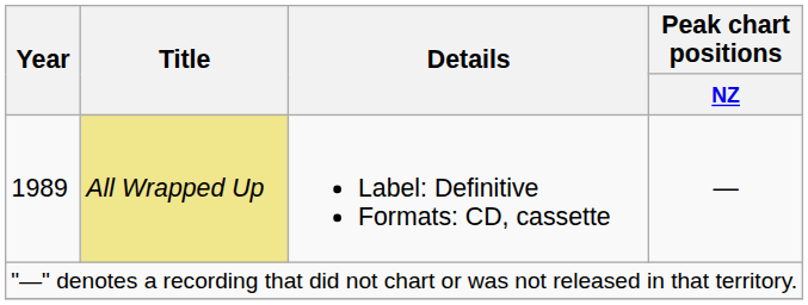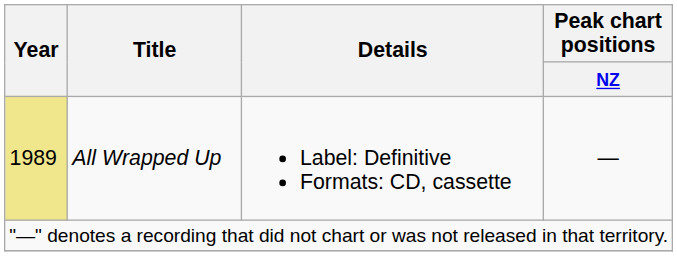row 3 | Year: no background -> khaki background
row 3 | Title: khaki background -> no background
